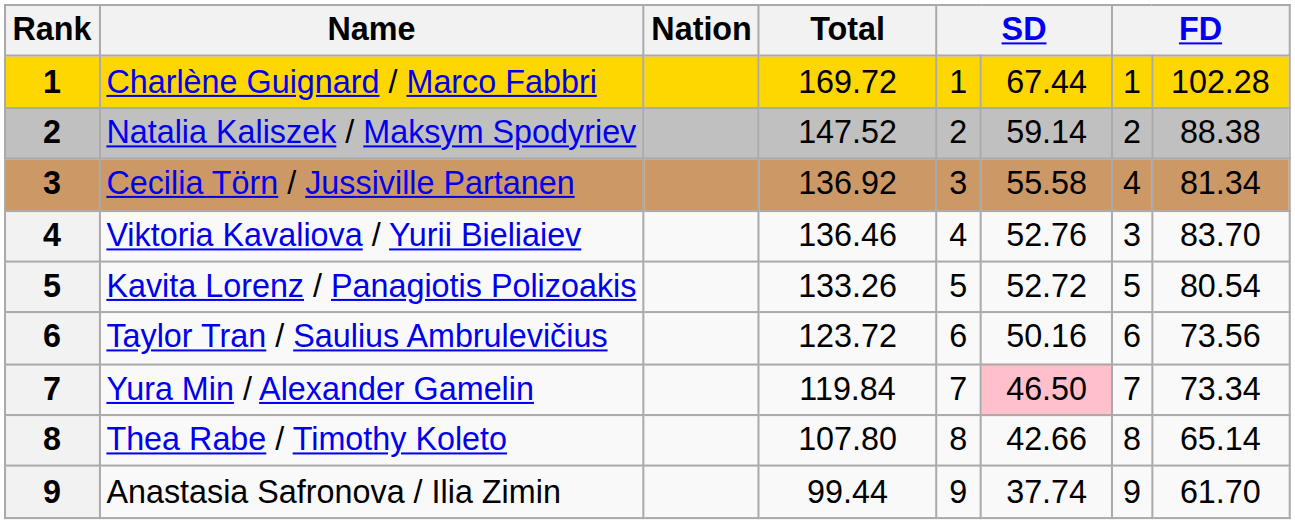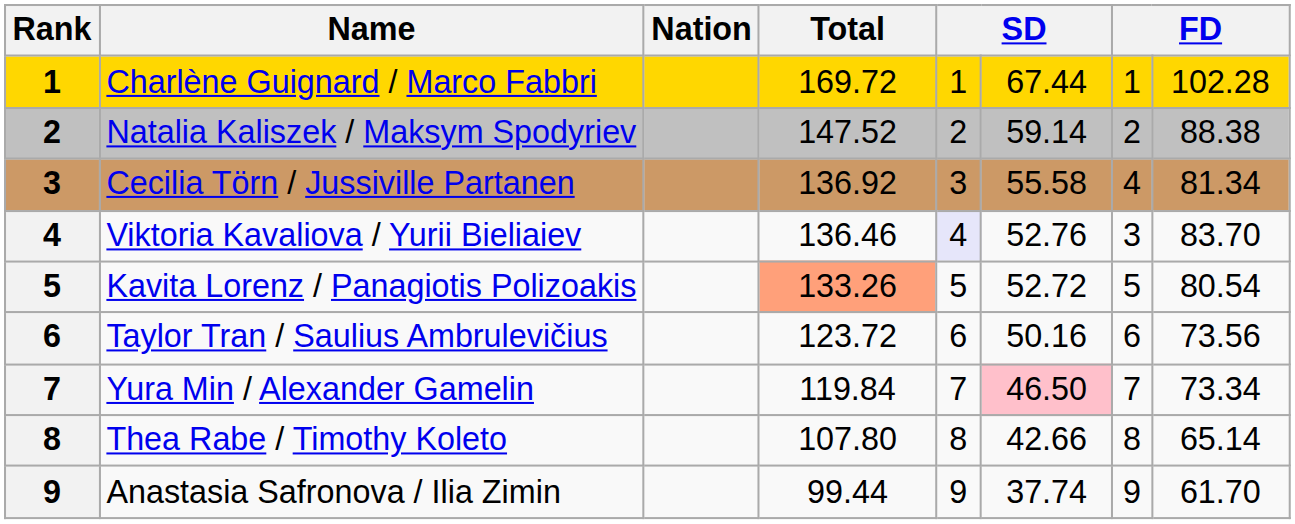Viktoria Kavaliova / Yurii Bieliaiev | column 5: no background -> lavender background
Kavita Lorenz / Panagiotis Polizoakis | Total: no background -> lightsalmon background
